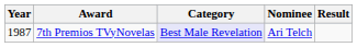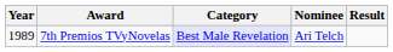7th Premios TVyNovelas | Year: 1987 -> 1989
